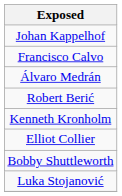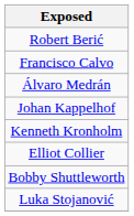row 2 | column 1: Johan Kappelhof -> Robert Berić
row 5 | column 1: Robert Berić -> Johan Kappelhof
